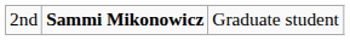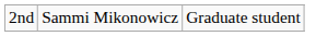2nd | column 2: bold -> normal
